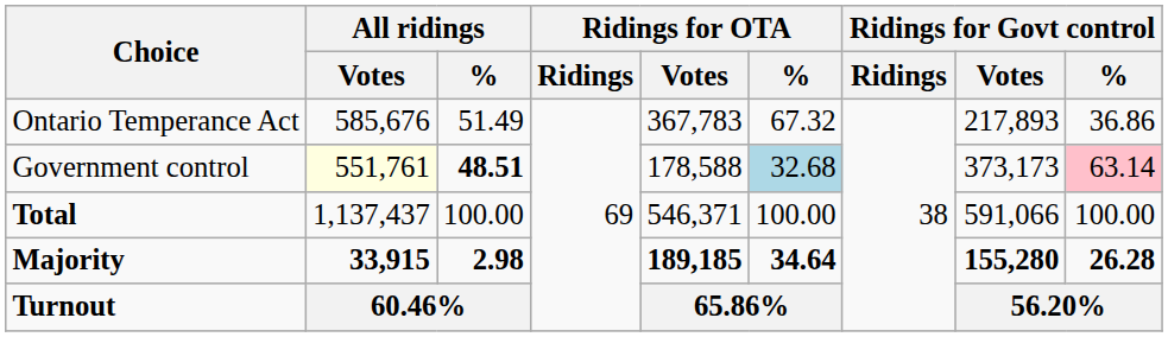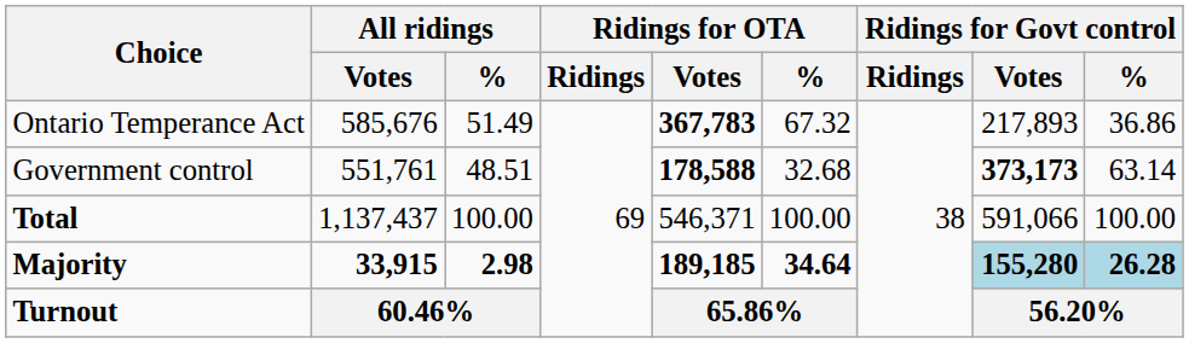Ontario Temperance Act | Ridings for OTA / Votes: normal -> bold
Government control | All ridings / Votes: lightyellow background -> no background
Government control | All ridings / %: bold -> normal
Government control | Ridings for OTA / Votes: normal -> bold
Government control | Ridings for OTA / %: lightblue background -> no background
Government control | Ridings for Govt control / Votes: normal -> bold
Government control | Ridings for Govt control / %: pink background -> no background
Majority | Ridings for Govt control / Votes: no background -> lightblue background
Majority | Ridings for Govt control / %: no background -> lightblue background
